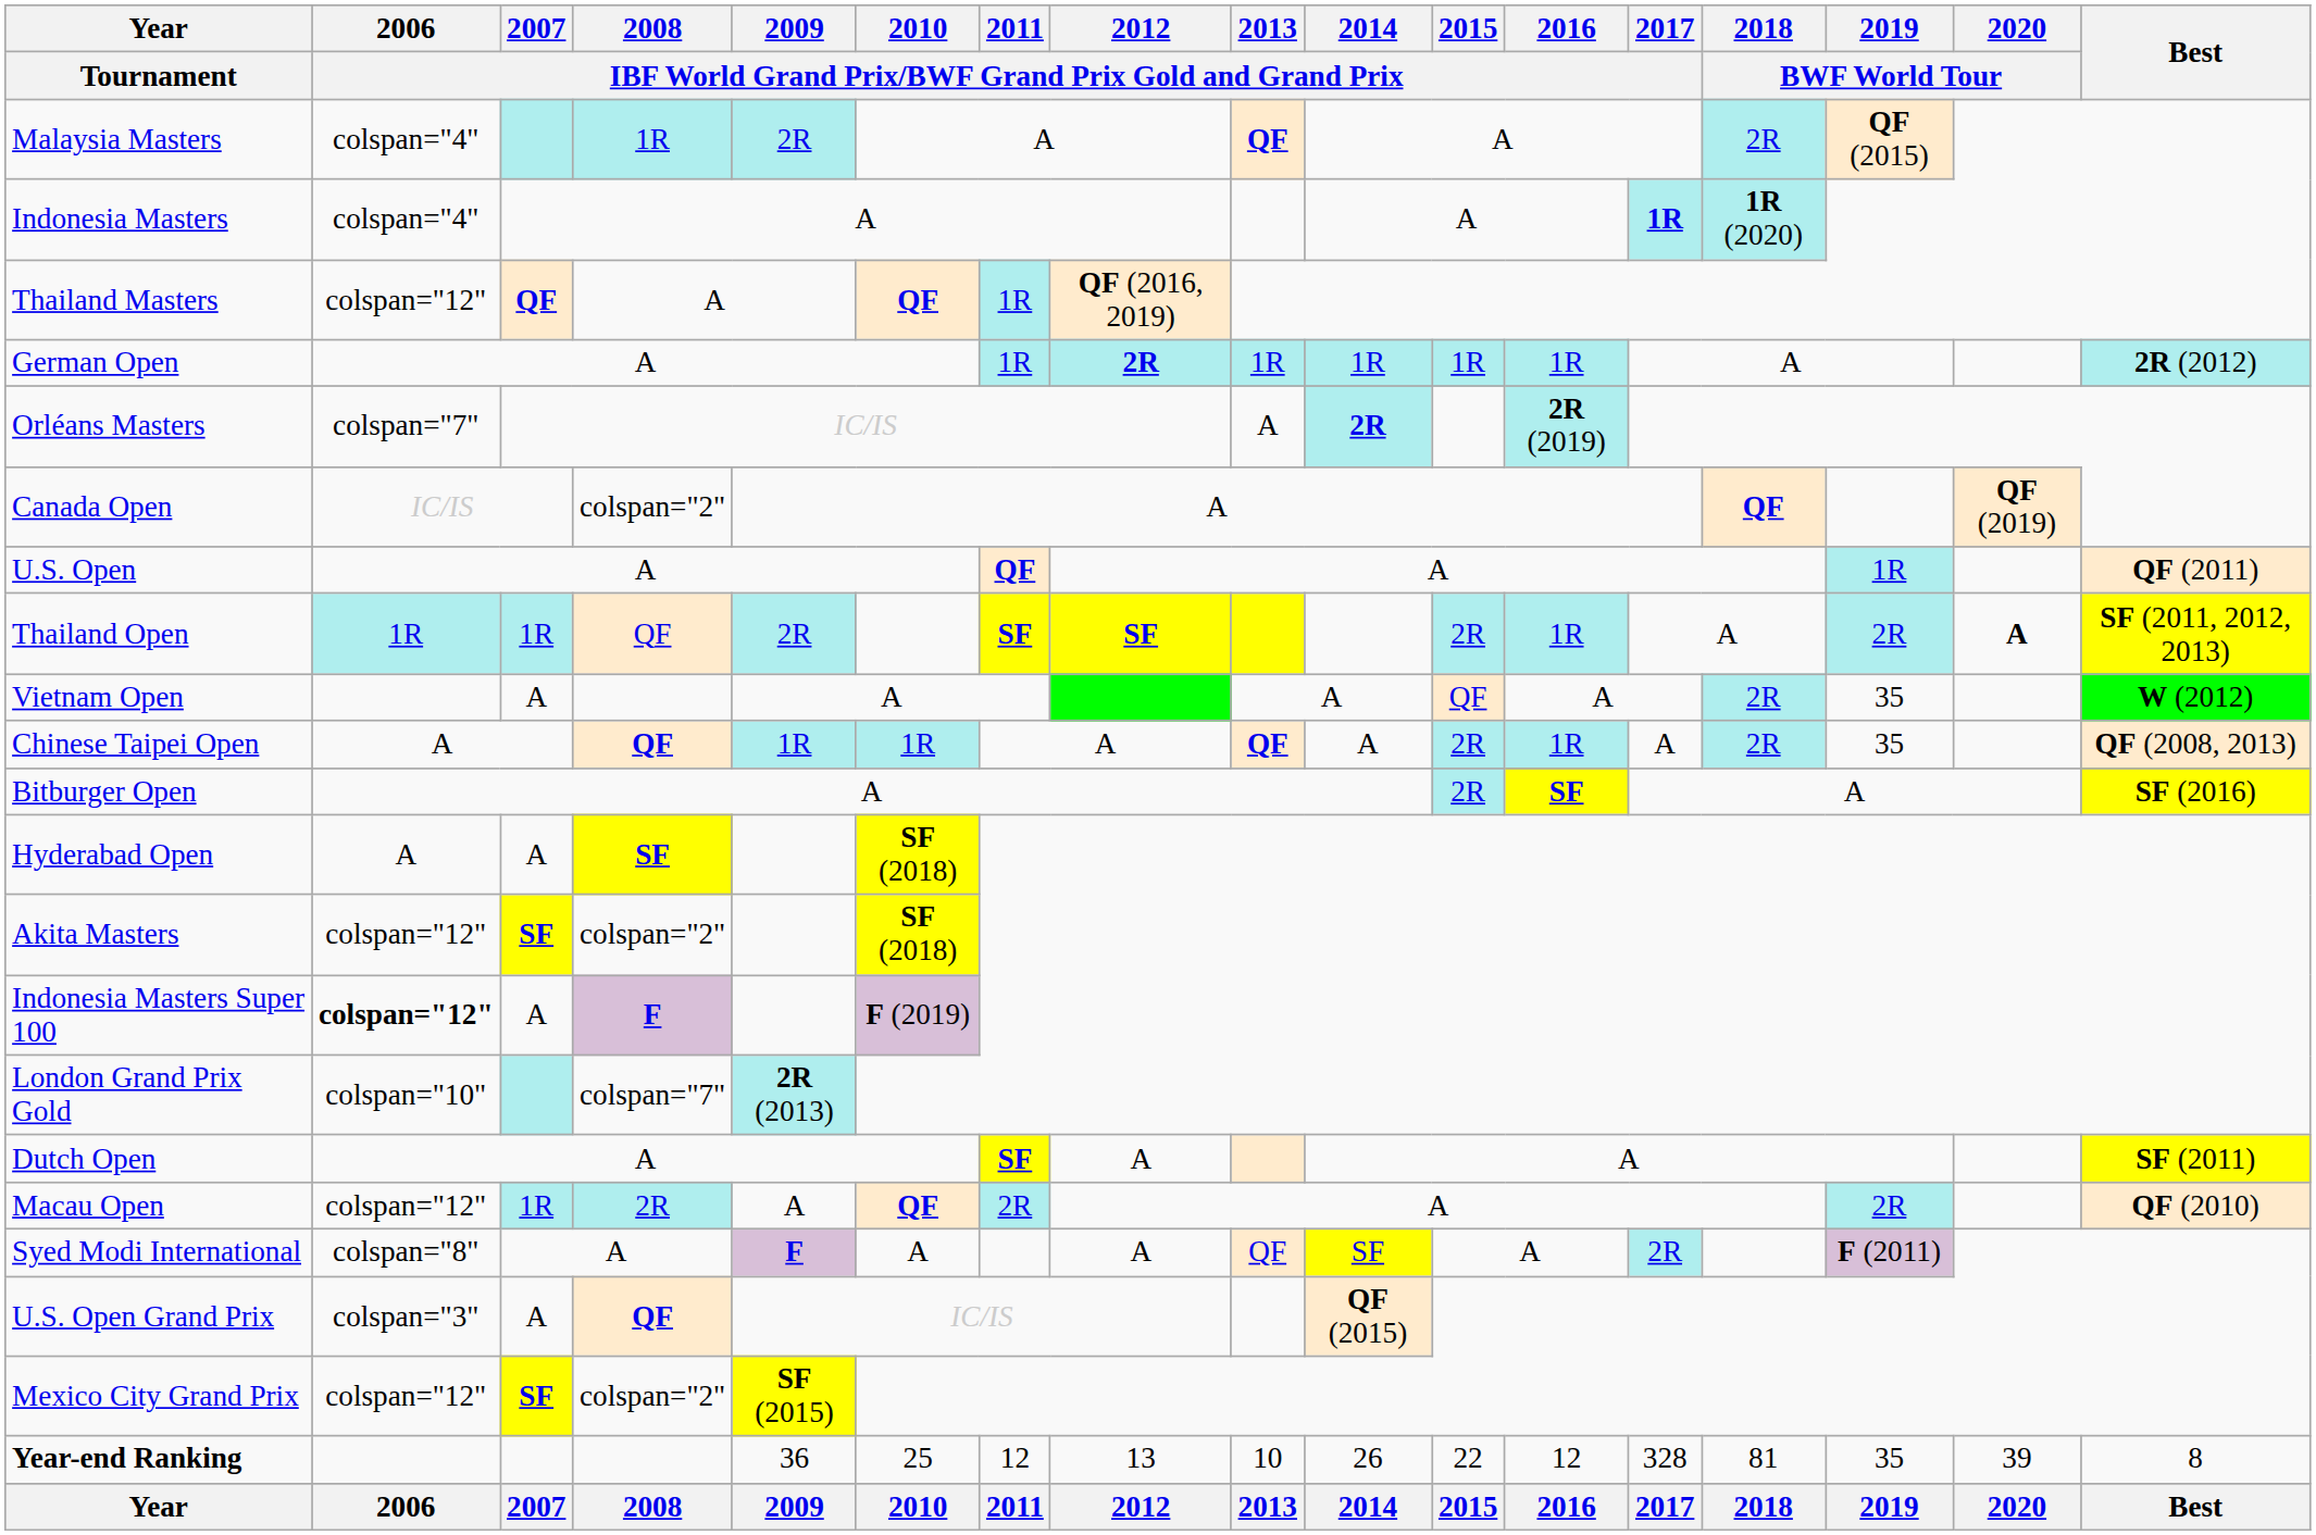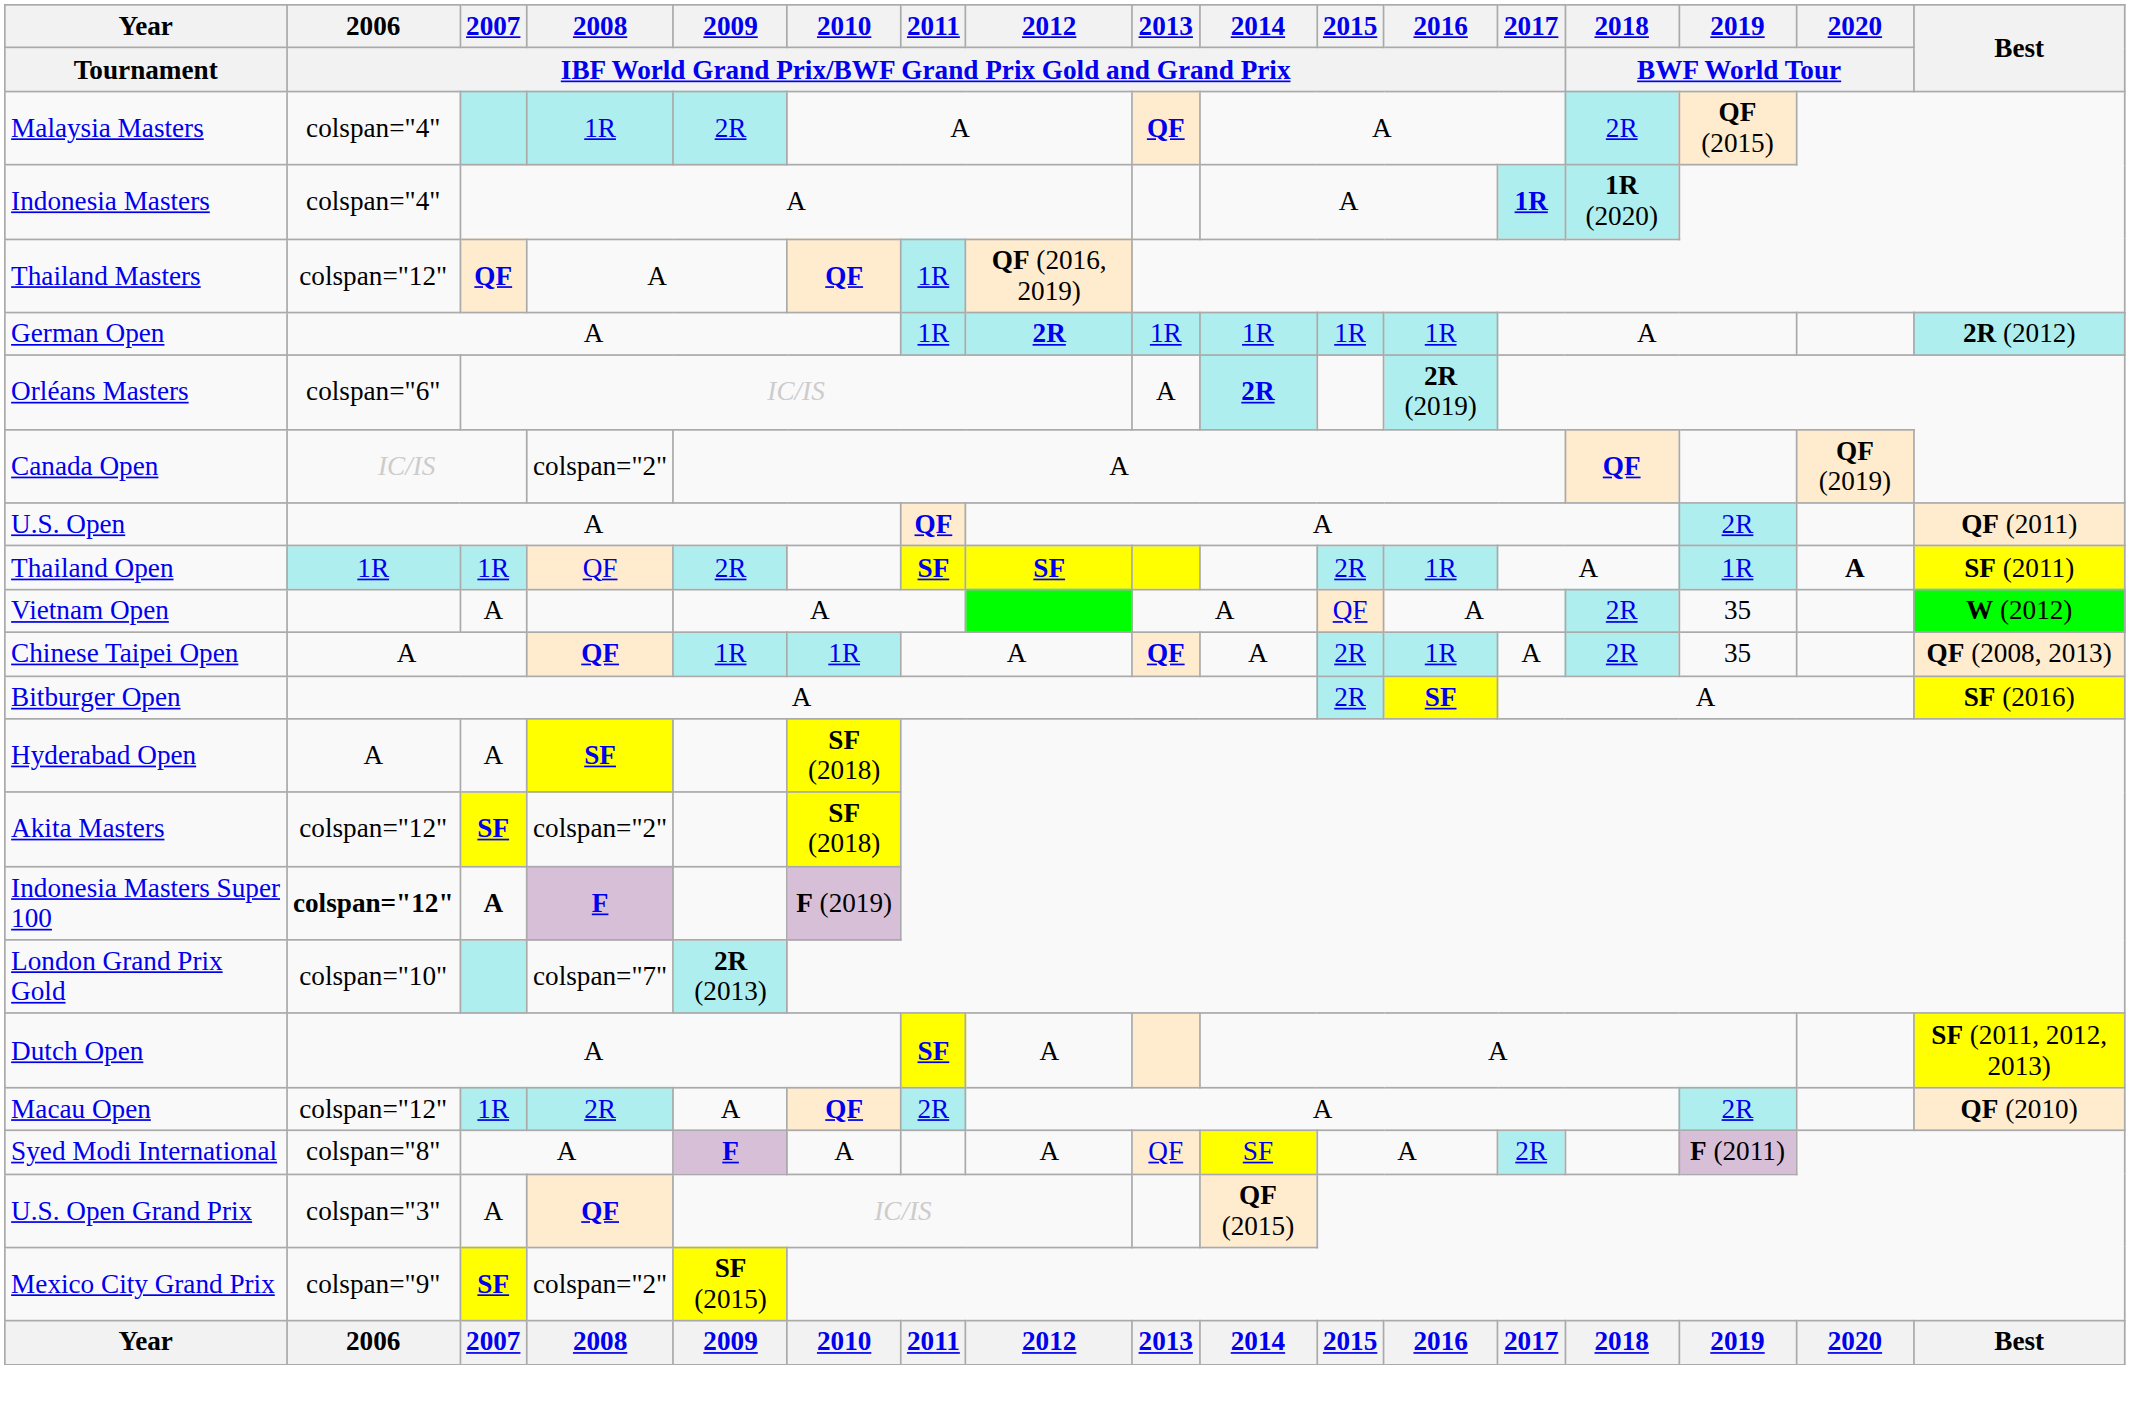Orléans Masters | column 2: colspan="7" -> colspan="6"
U.S. Open | 2019 / BWF World Tour: 1R -> 2R
Thailand Open | 2019 / BWF World Tour: 2R -> 1R
Thailand Open | Best: SF (2011, 2012, 2013) -> SF (2011)
Indonesia Masters Super 100 | column 3: normal -> bold
Dutch Open | Best: SF (2011) -> SF (2011, 2012, 2013)
Mexico City Grand Prix | column 2: colspan="12" -> colspan="9"
- row: Year-end Ranking | 36 | 25 | 12 | 13 | 10 | 26 | 22 | 12 | 328 | 81 | 35 | 39 | 8
